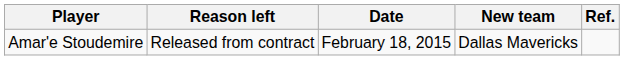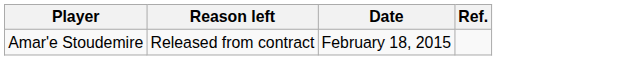- column: New team | Dallas Mavericks
